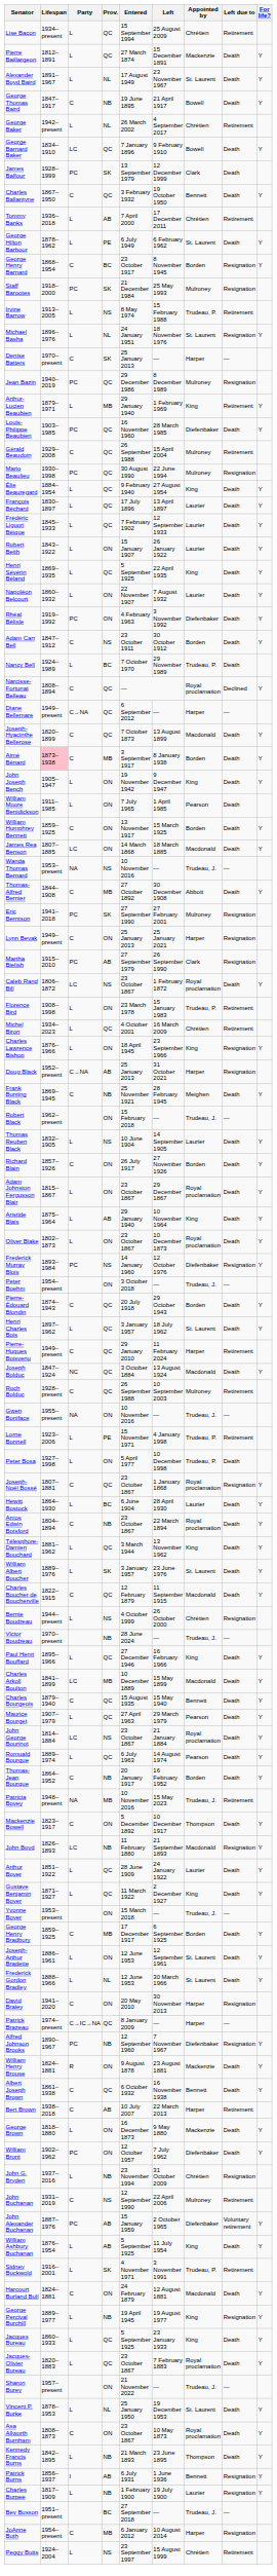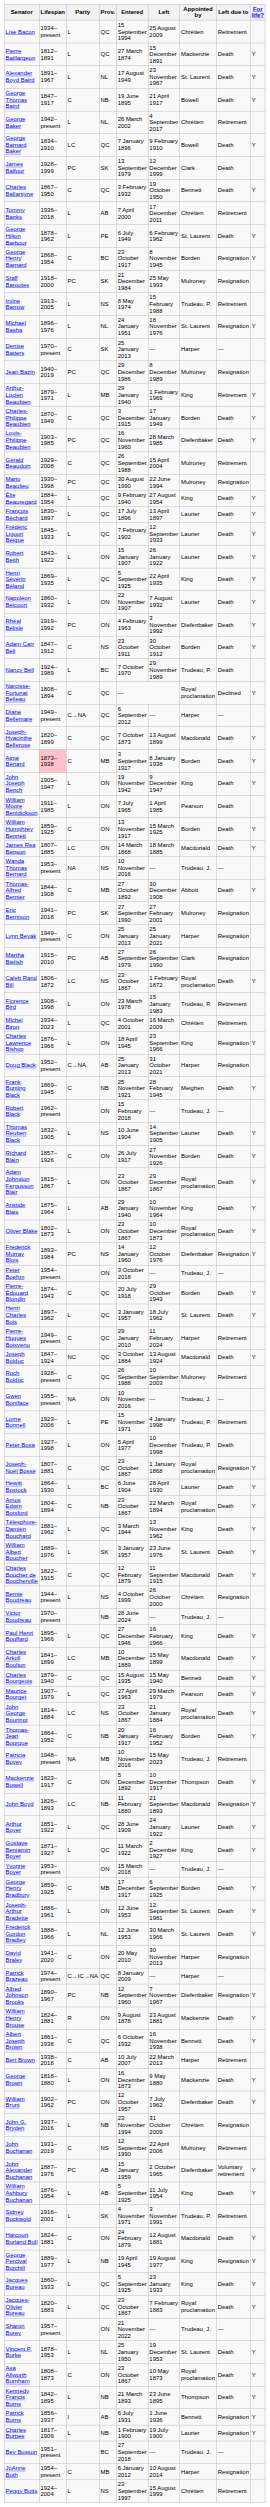+ row: Charles-Philippe Beaubien | 1870–1949 | C | QC | 3 December 1915 | 17 January 1949 | Borden | Death | Y
- row: Romuald Bourque | 1889–1974 | L | QC | 6 July 1963 | 14 August 1974 | Pearson | Death | Y
